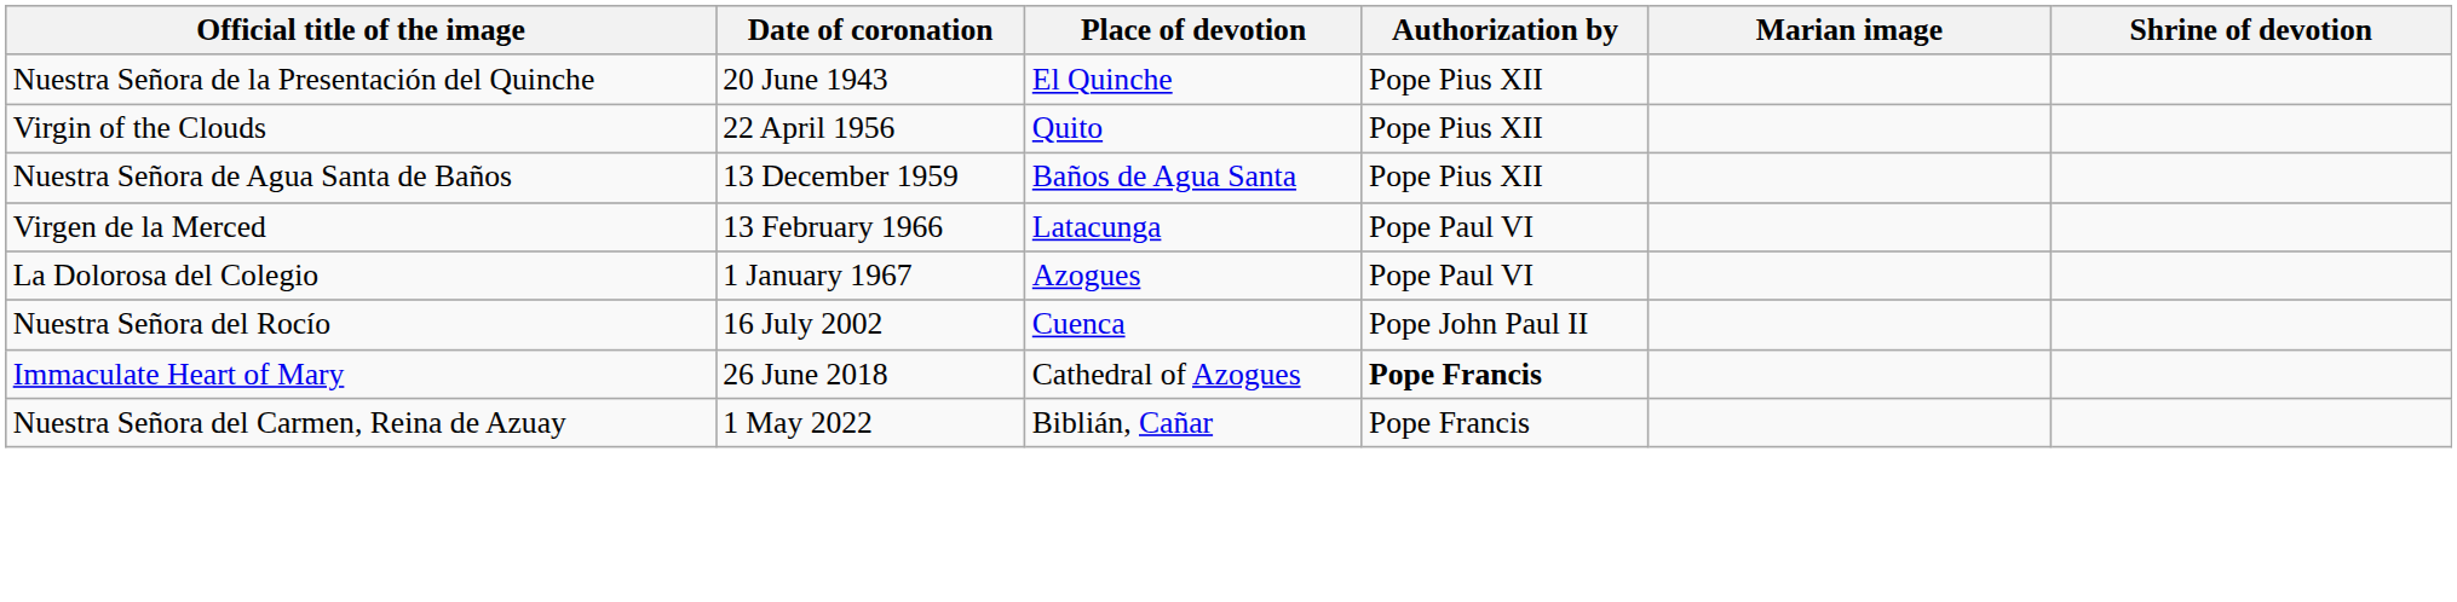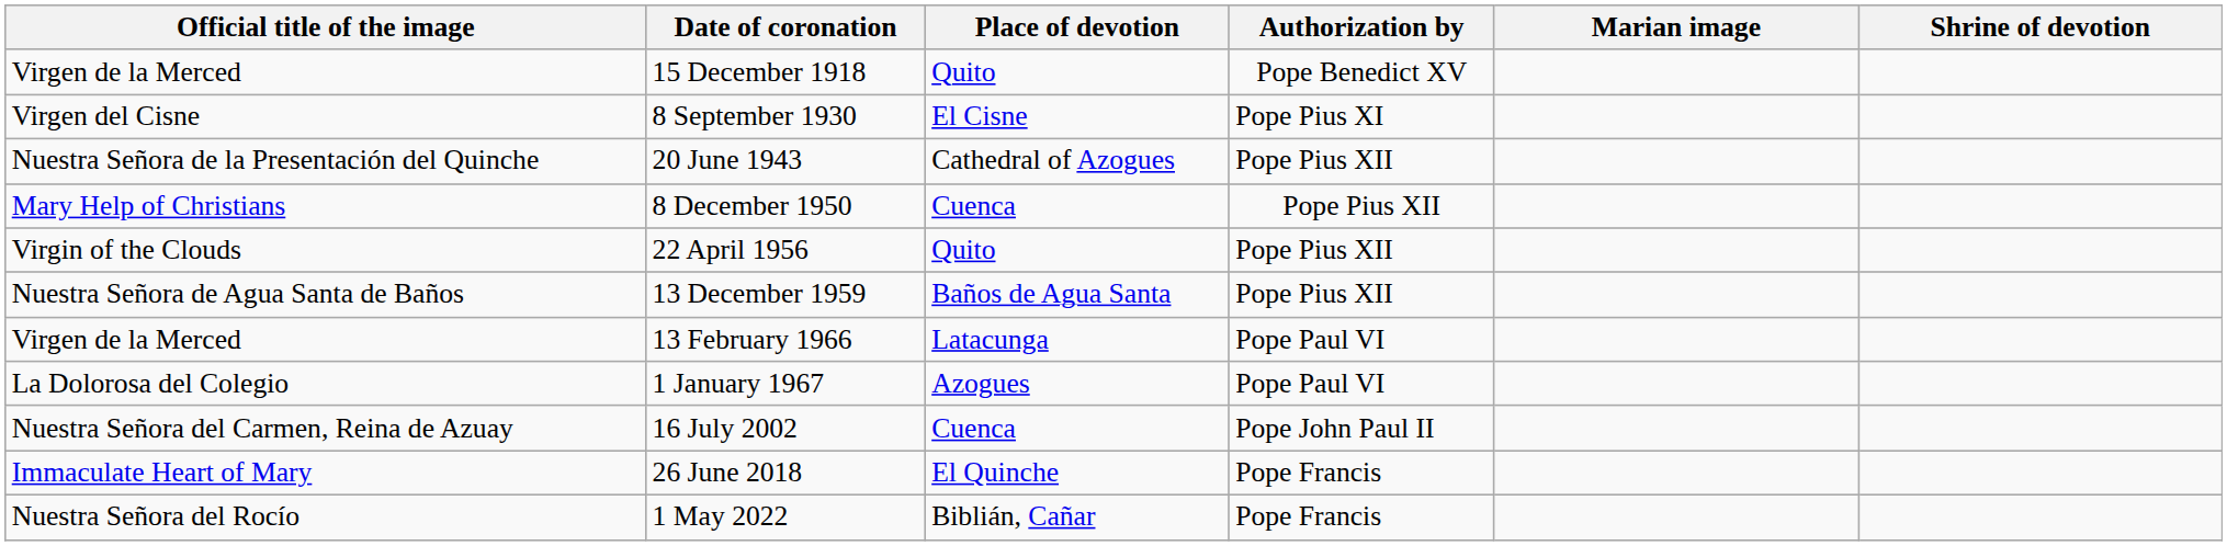+ row: Virgen de la Merced | 15 December 1918 | Quito | Pope Benedict XV
+ row: Virgen del Cisne | 8 September 1930 | El Cisne | Pope Pius XI
20 June 1943 | Place of devotion: El Quinche -> Cathedral of Azogues
+ row: Mary Help of Christians | 8 December 1950 | Cuenca | Pope Pius XII
16 July 2002 | Official title of the image: Nuestra Señora del Rocío -> Nuestra Señora del Carmen, Reina de Azuay
26 June 2018 | Place of devotion: Cathedral of Azogues -> El Quinche
26 June 2018 | Authorization by: bold -> normal
1 May 2022 | Official title of the image: Nuestra Señora del Carmen, Reina de Azuay -> Nuestra Señora del Rocío
